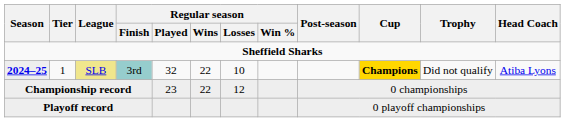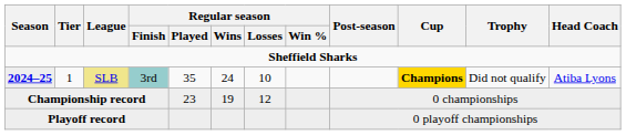2024–25 | Regular season / Played: 32 -> 35
2024–25 | Regular season / Wins: 22 -> 24
Championship record | Regular season / Wins: 22 -> 19
